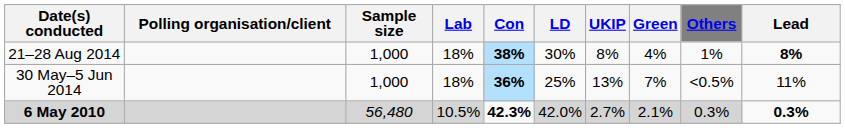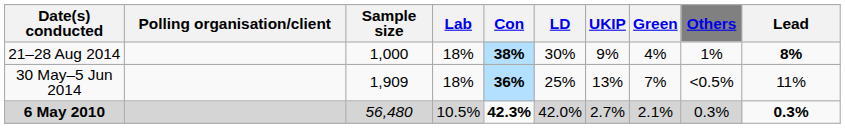21–28 Aug 2014 | UKIP: 8% -> 9%
30 May–5 Jun 2014 | Sample size: 1,000 -> 1,909
